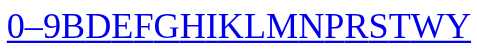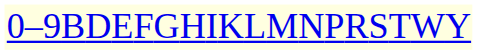row 1 | column 1: no background -> lightyellow background
